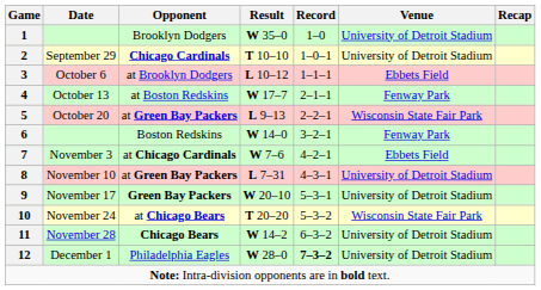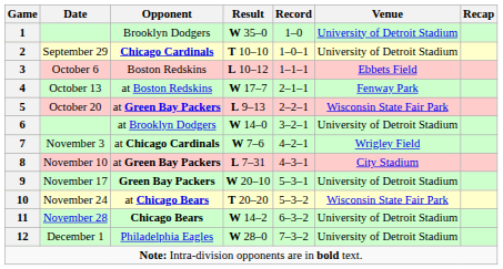3 | Opponent: at Brooklyn Dodgers -> Boston Redskins
6 | Opponent: Boston Redskins -> at Brooklyn Dodgers
6 | Venue: Fenway Park -> University of Detroit Stadium
7 | Venue: Ebbets Field -> Wrigley Field
8 | Venue: University of Detroit Stadium -> City Stadium
12 | Record: bold -> normal
